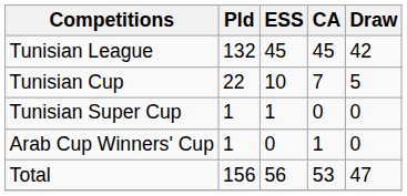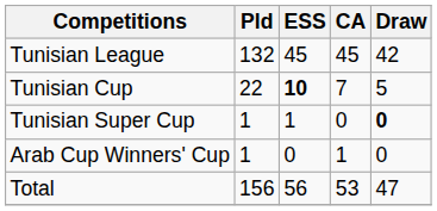Tunisian Cup | ESS: normal -> bold
Tunisian Super Cup | Draw: normal -> bold
